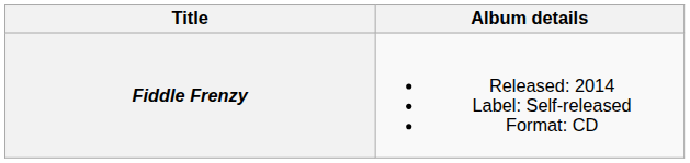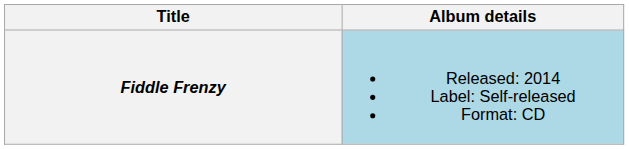Fiddle Frenzy | Album details: no background -> lightblue background
